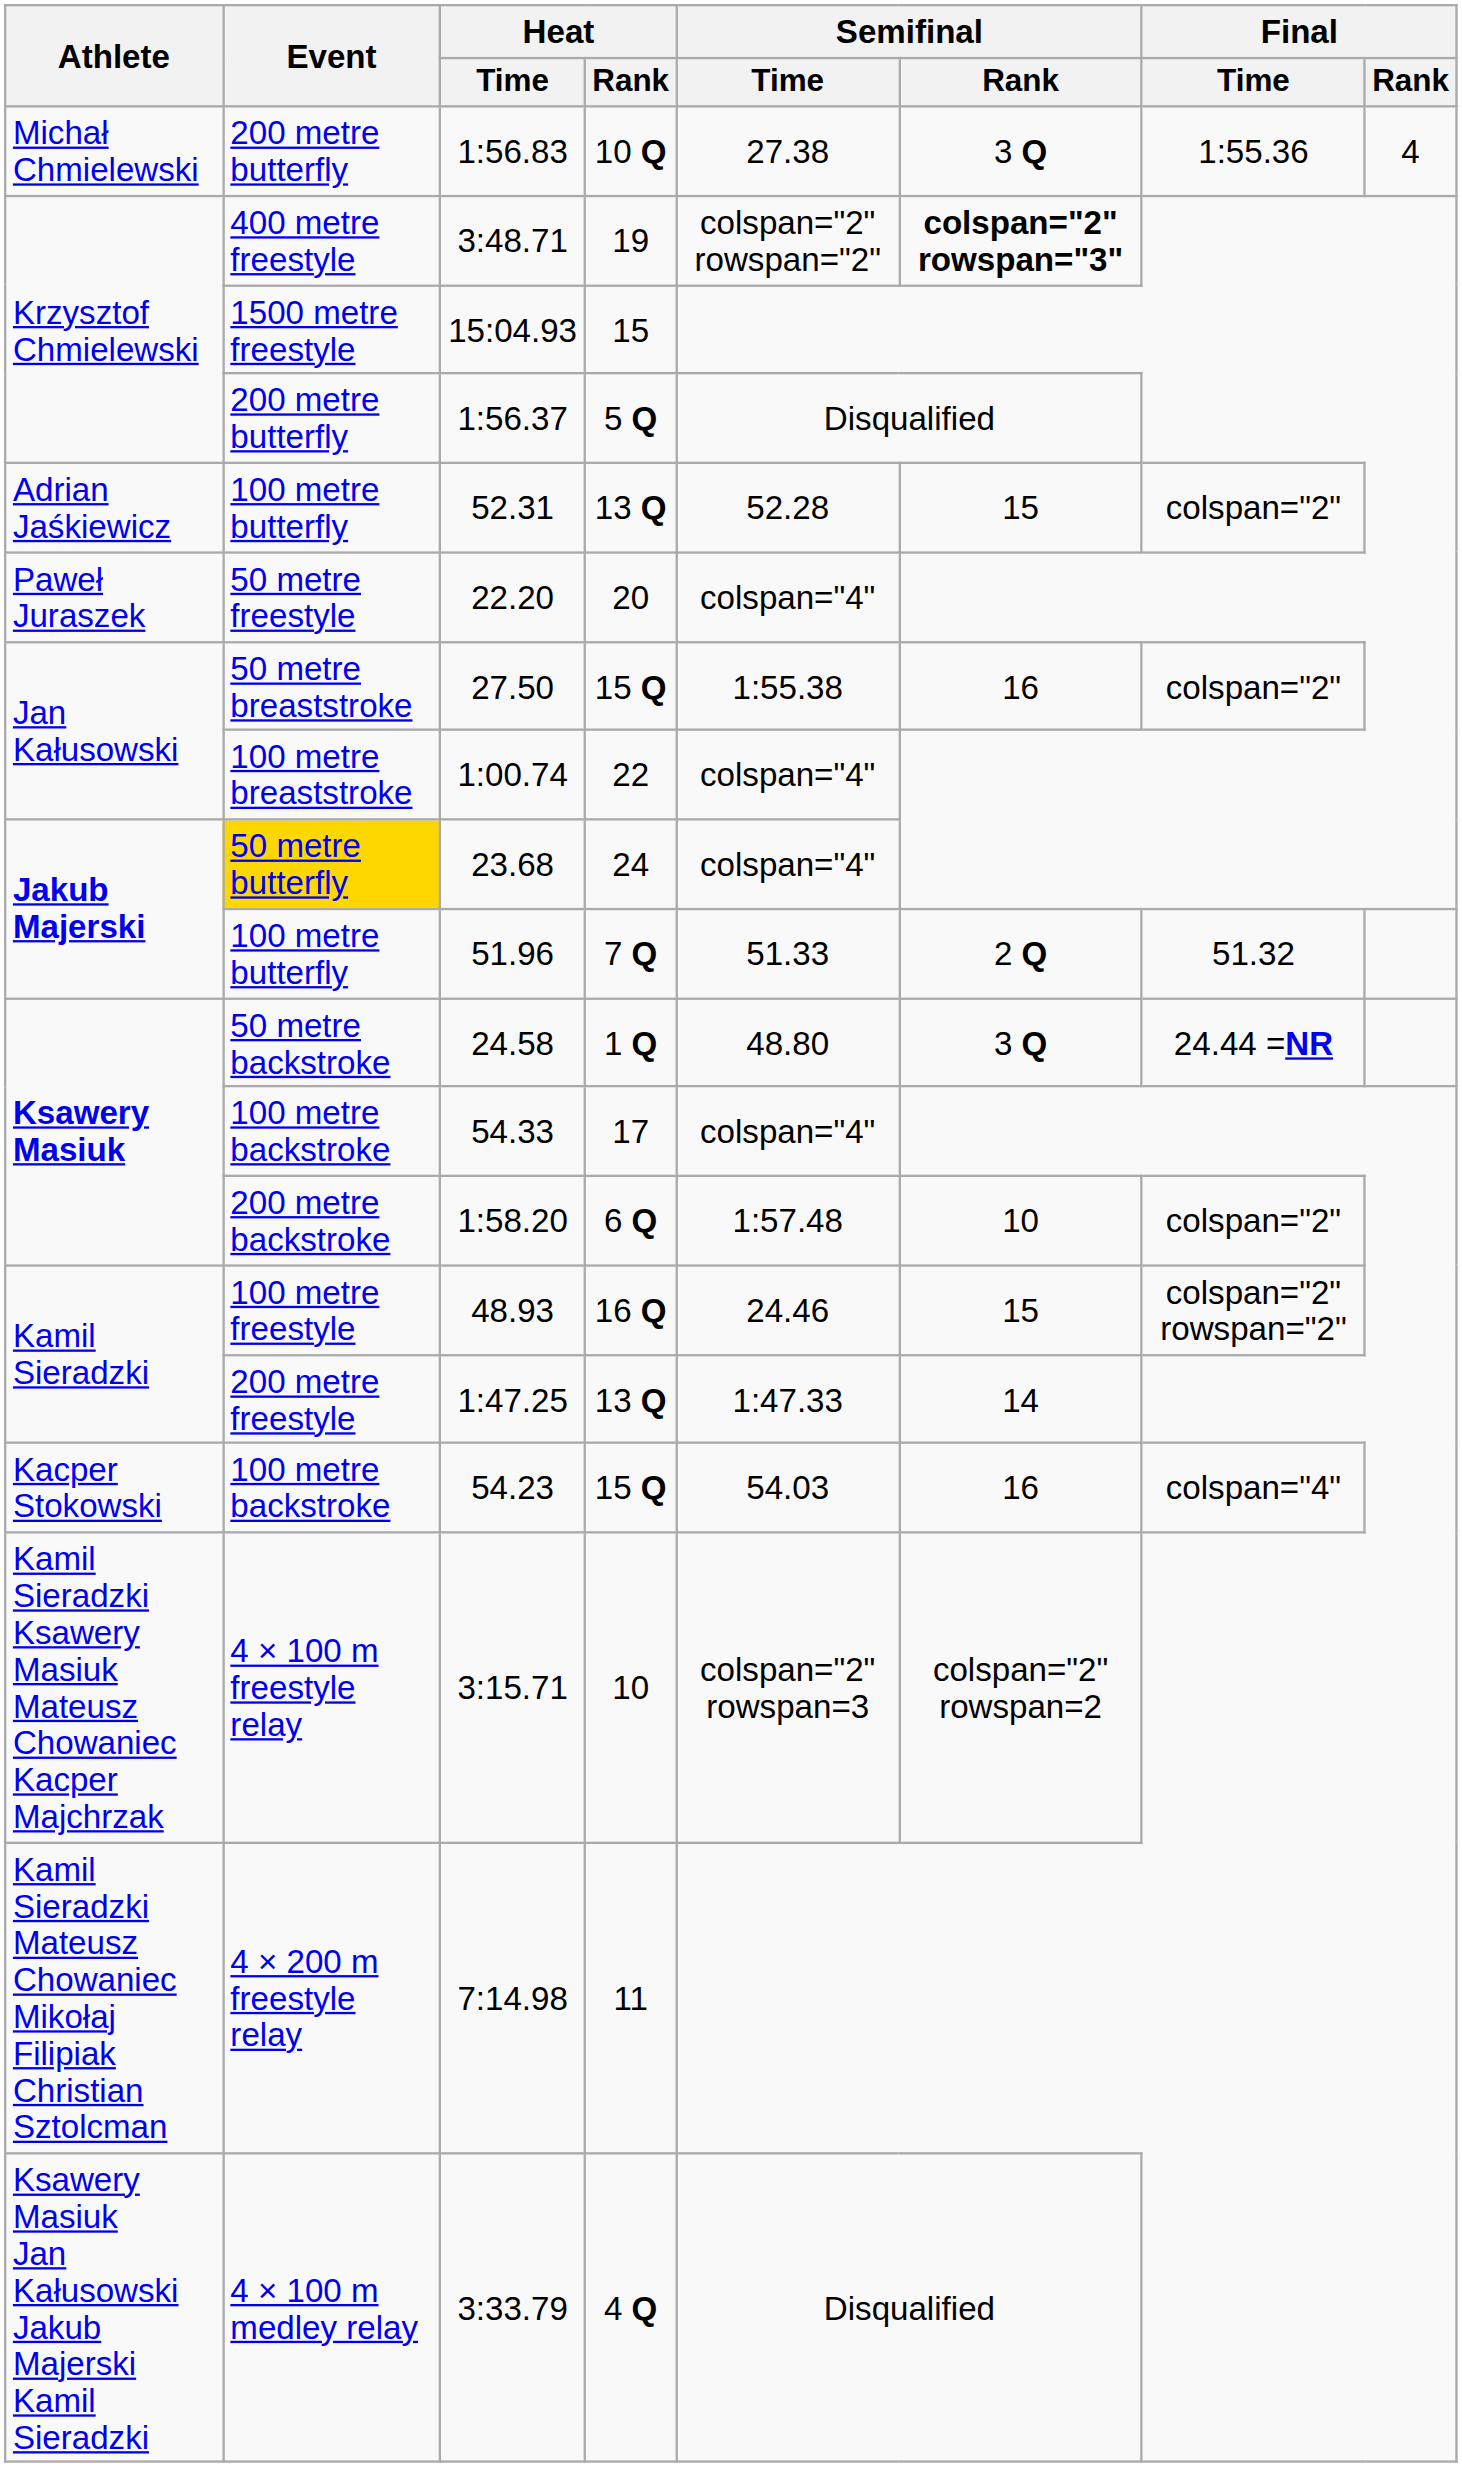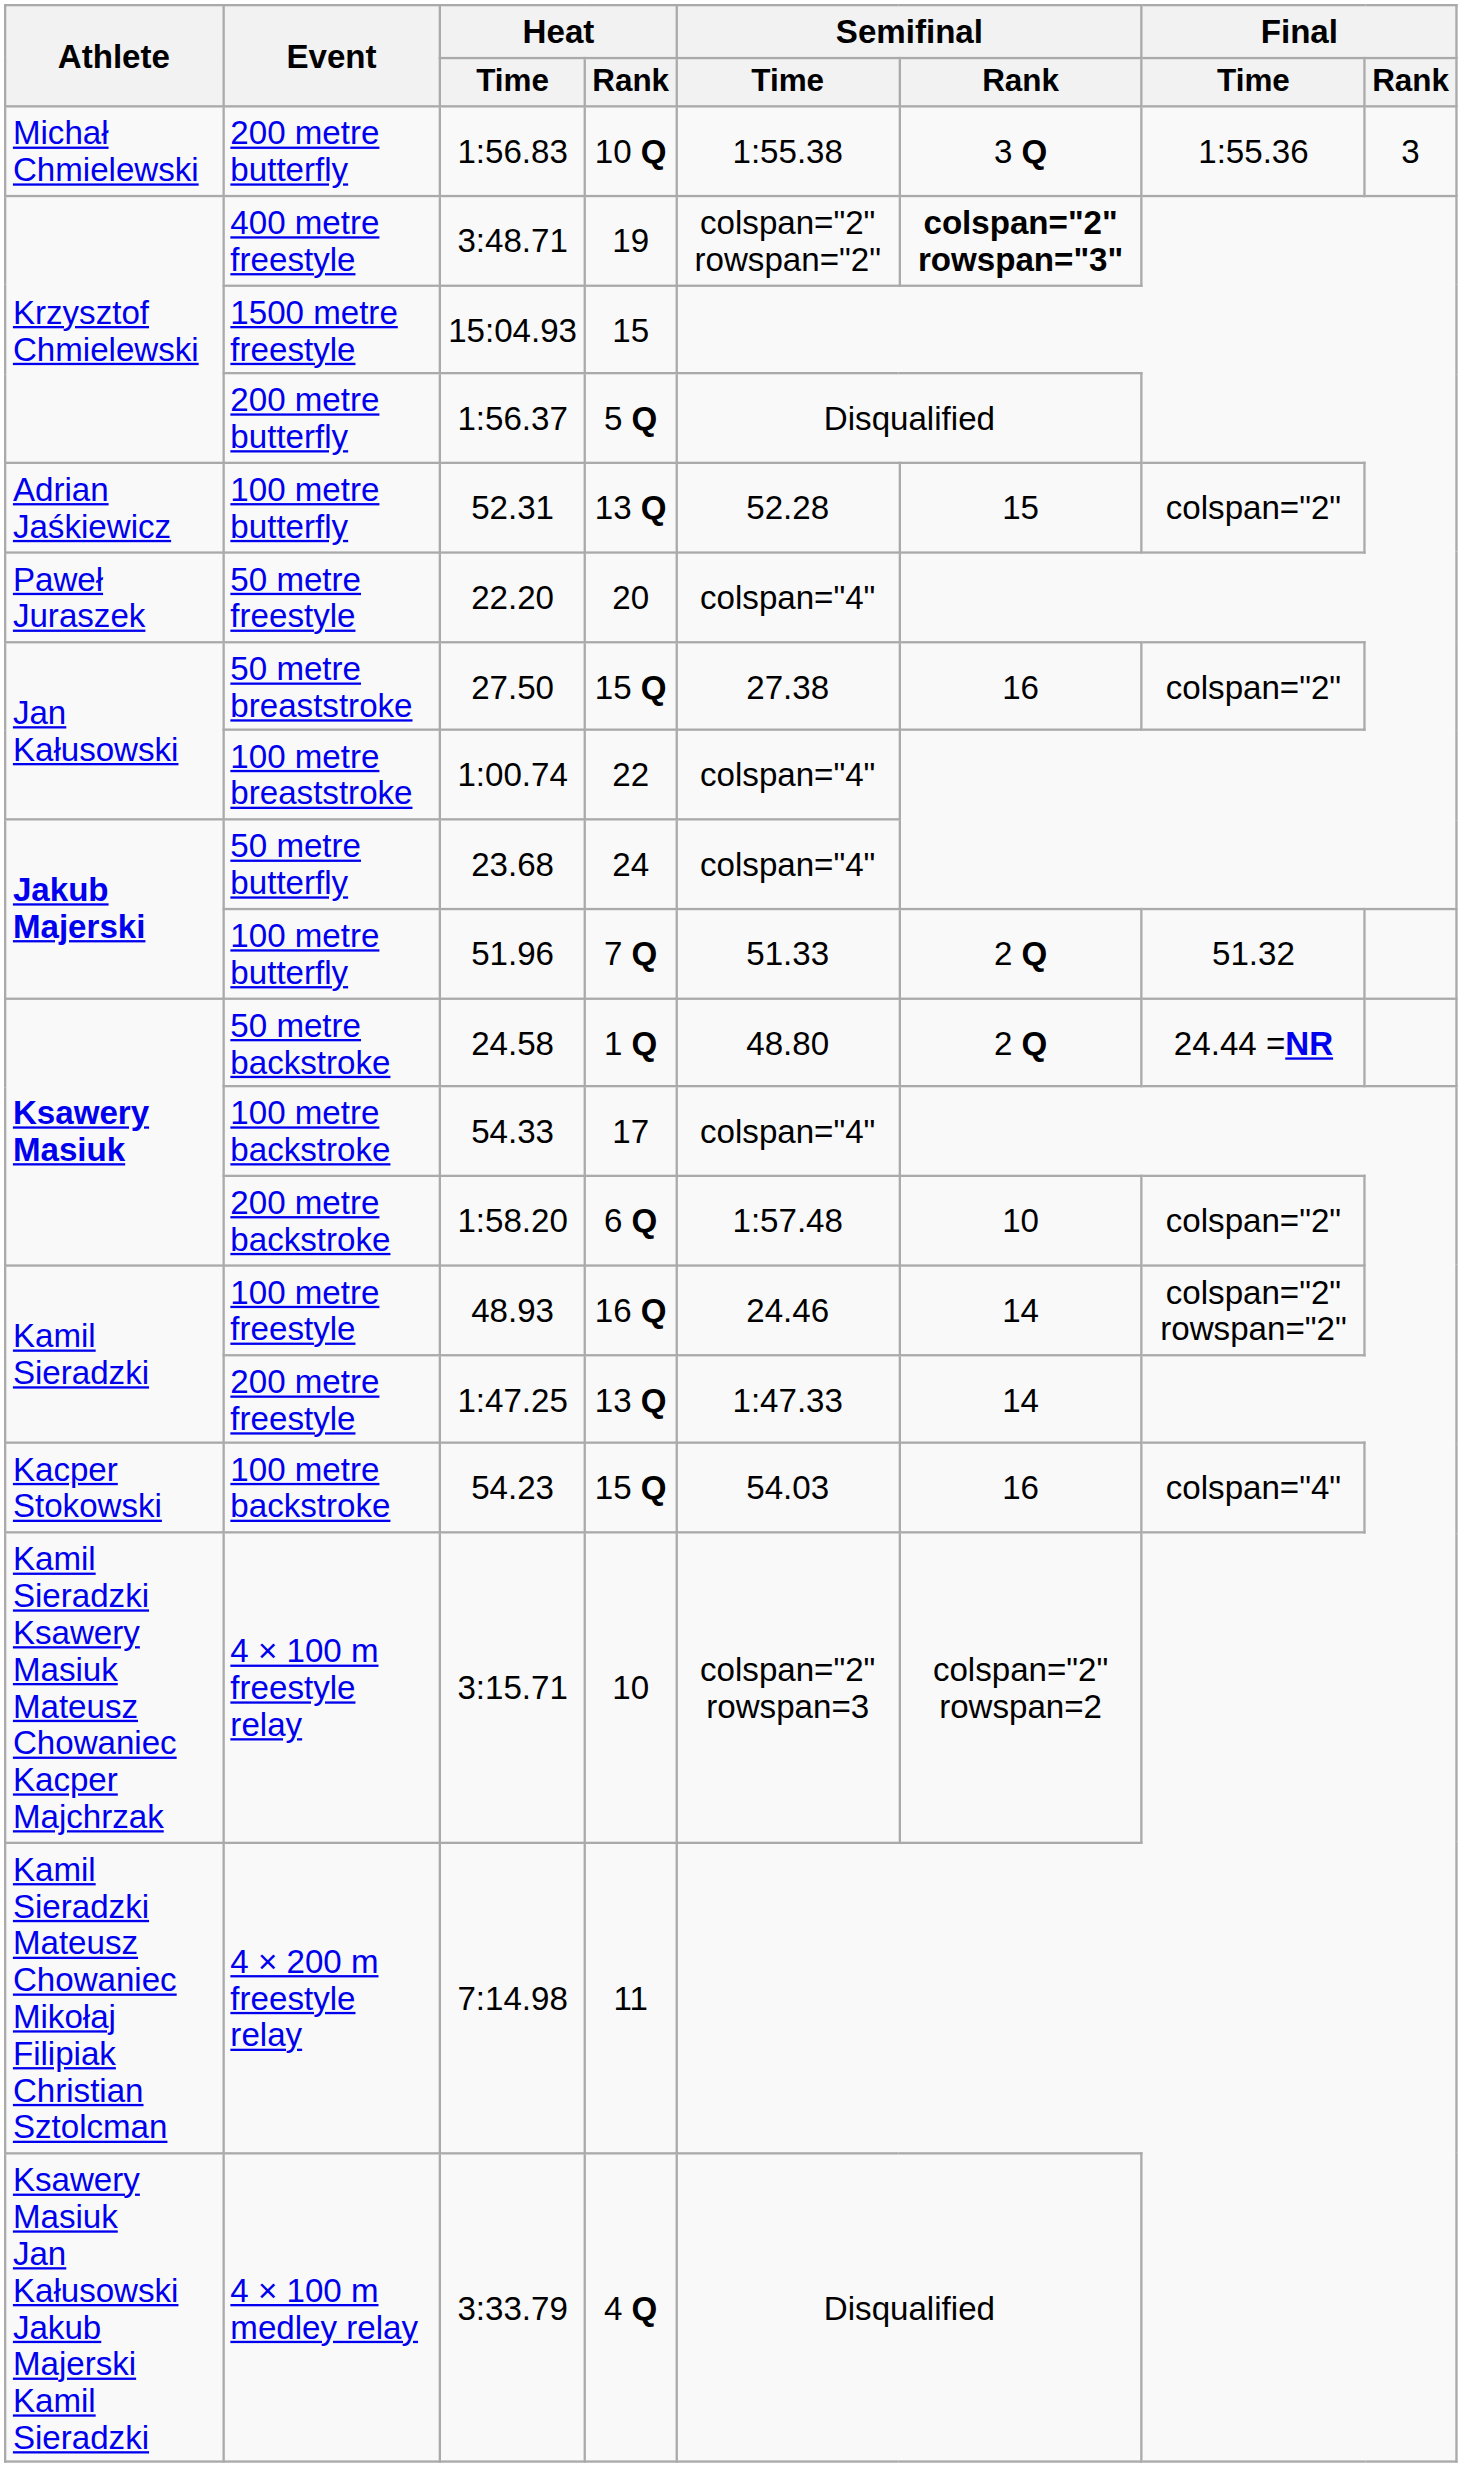1:56.83 | Semifinal / Time: 27.38 -> 1:55.38
1:56.83 | Final / Rank: 4 -> 3
27.50 | Semifinal / Time: 1:55.38 -> 27.38
23.68 | Event: gold background -> no background
24.58 | Semifinal / Rank: 3 Q -> 2 Q
48.93 | Semifinal / Rank: 15 -> 14
